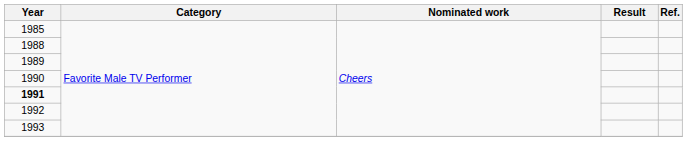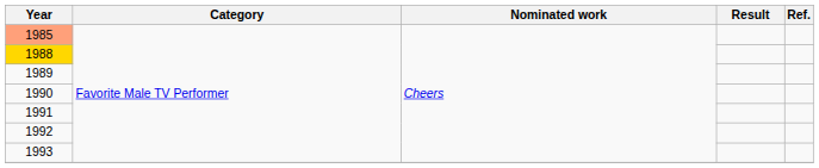1985 | Year: no background -> lightsalmon background
1988 | Year: no background -> gold background
1991 | Year: bold -> normal
